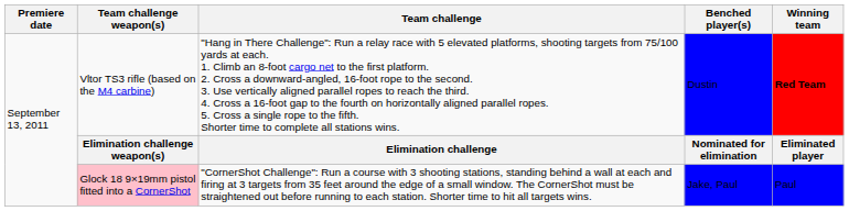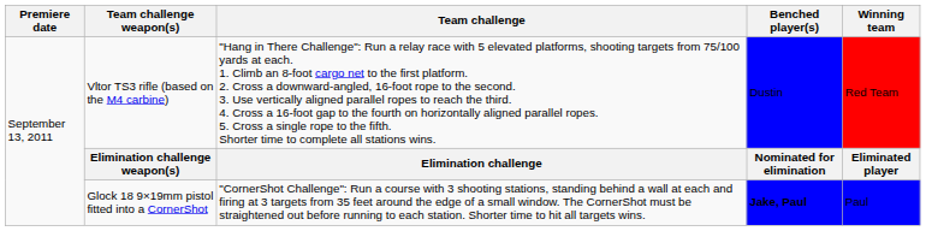row 2 | Winning team: bold -> normal
row 4 | Team challenge weapon(s): pink background -> no background
row 4 | Benched player(s): normal -> bold
